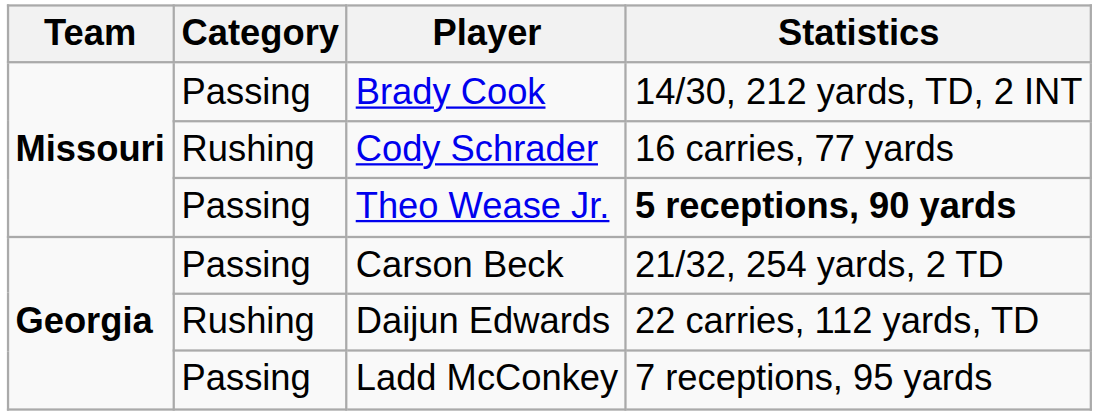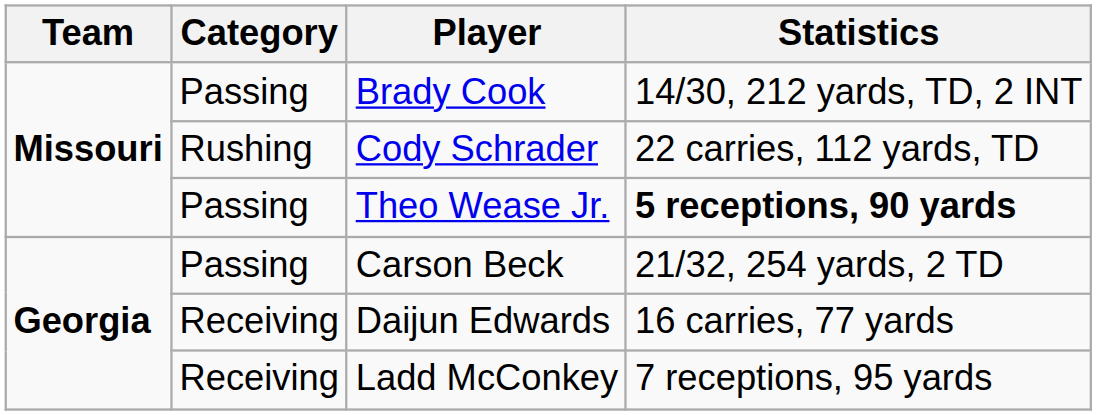Cody Schrader | Statistics: 16 carries, 77 yards -> 22 carries, 112 yards, TD
Daijun Edwards | Category: Rushing -> Receiving
Daijun Edwards | Statistics: 22 carries, 112 yards, TD -> 16 carries, 77 yards
Ladd McConkey | Category: Passing -> Receiving
